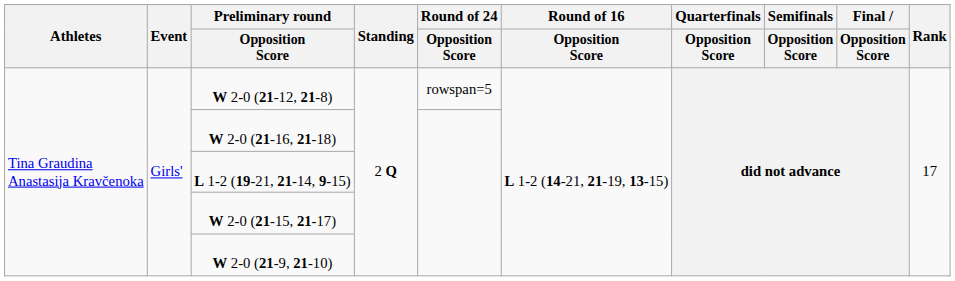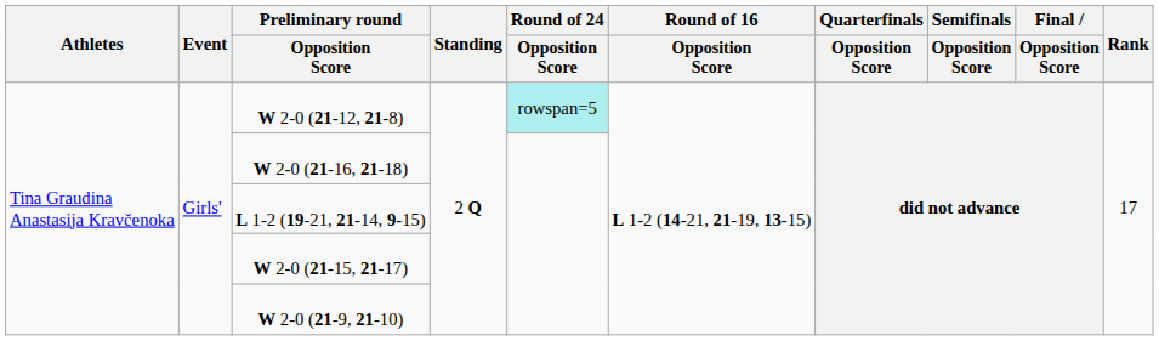W 2-0 (21-12, 21-8) | Round of 24 / Opposition Score: no background -> paleturquoise background
